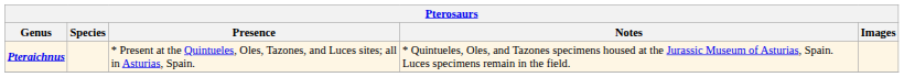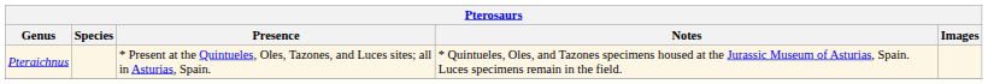row 3 | Genus: bold -> normal
